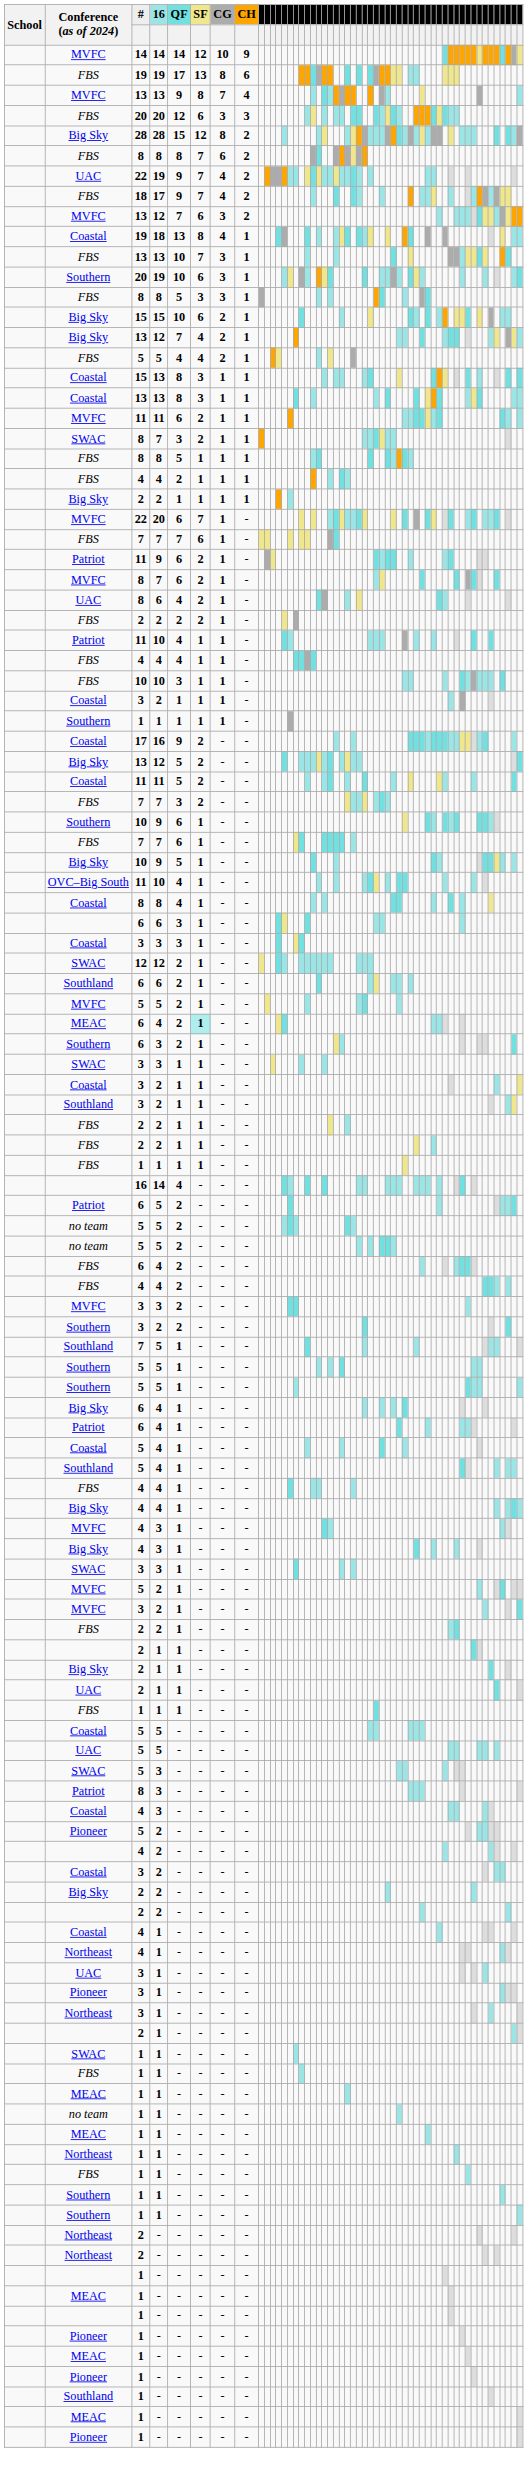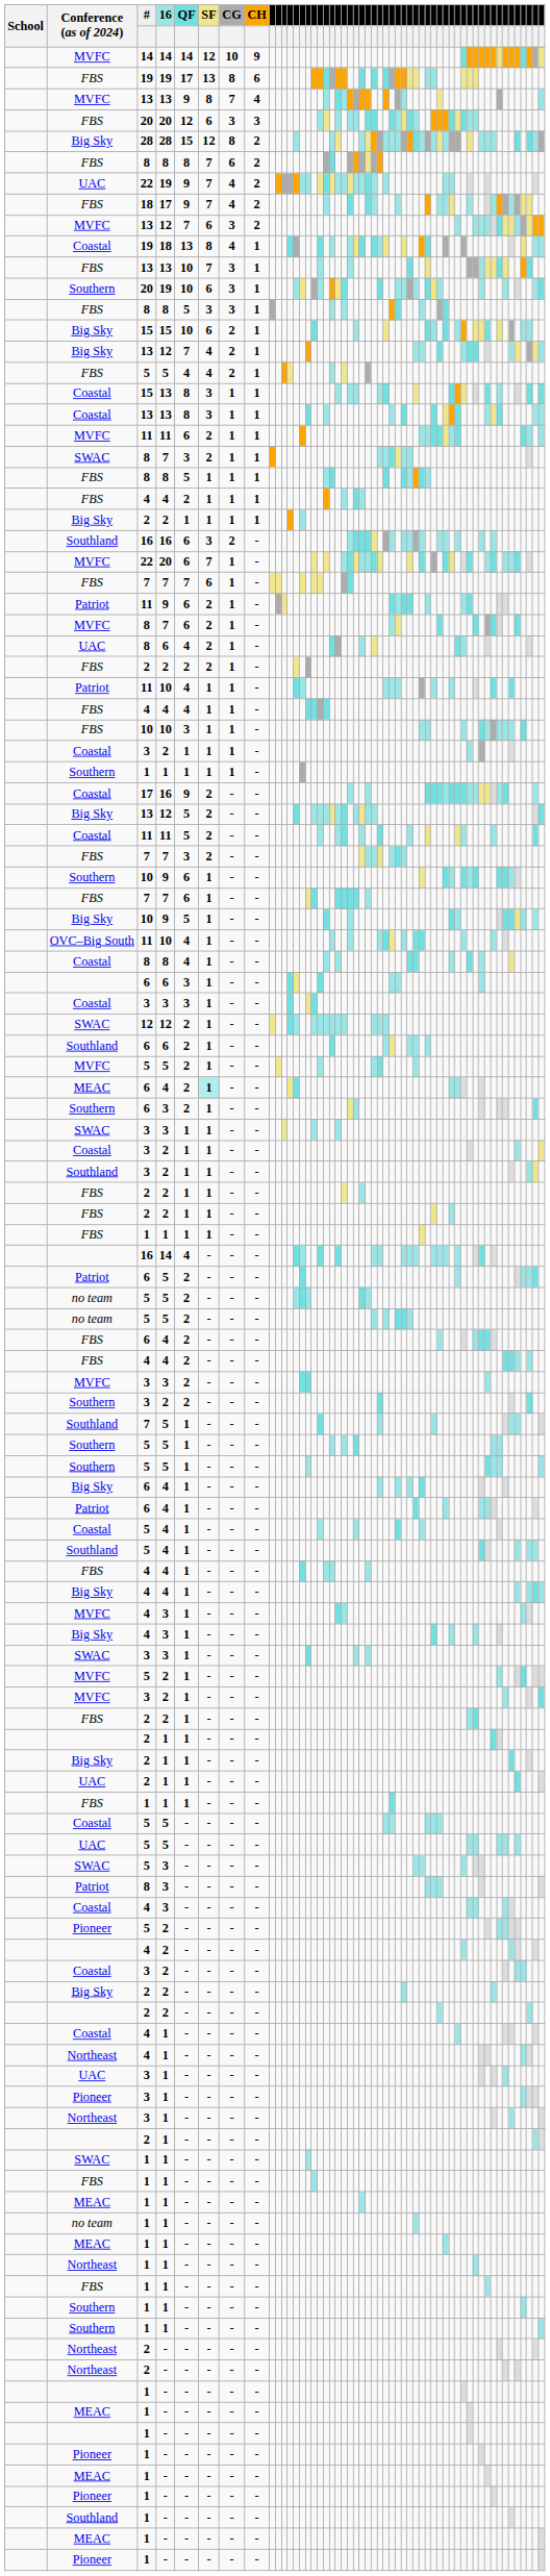+ row: Southland | 16 | 16 | 6 | 3 | 2 | -
